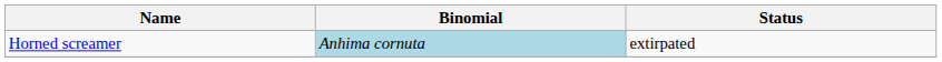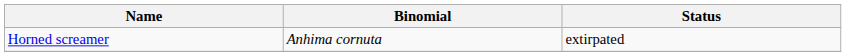Horned screamer | Binomial: lightblue background -> no background
